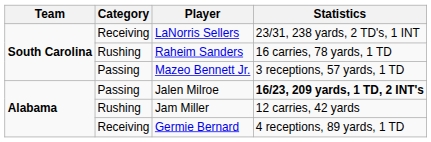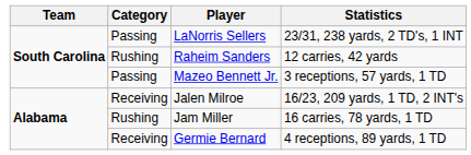LaNorris Sellers | Category: Receiving -> Passing
Raheim Sanders | Statistics: 16 carries, 78 yards, 1 TD -> 12 carries, 42 yards
Jalen Milroe | Category: Passing -> Receiving
Jalen Milroe | Statistics: bold -> normal
Jam Miller | Statistics: 12 carries, 42 yards -> 16 carries, 78 yards, 1 TD
